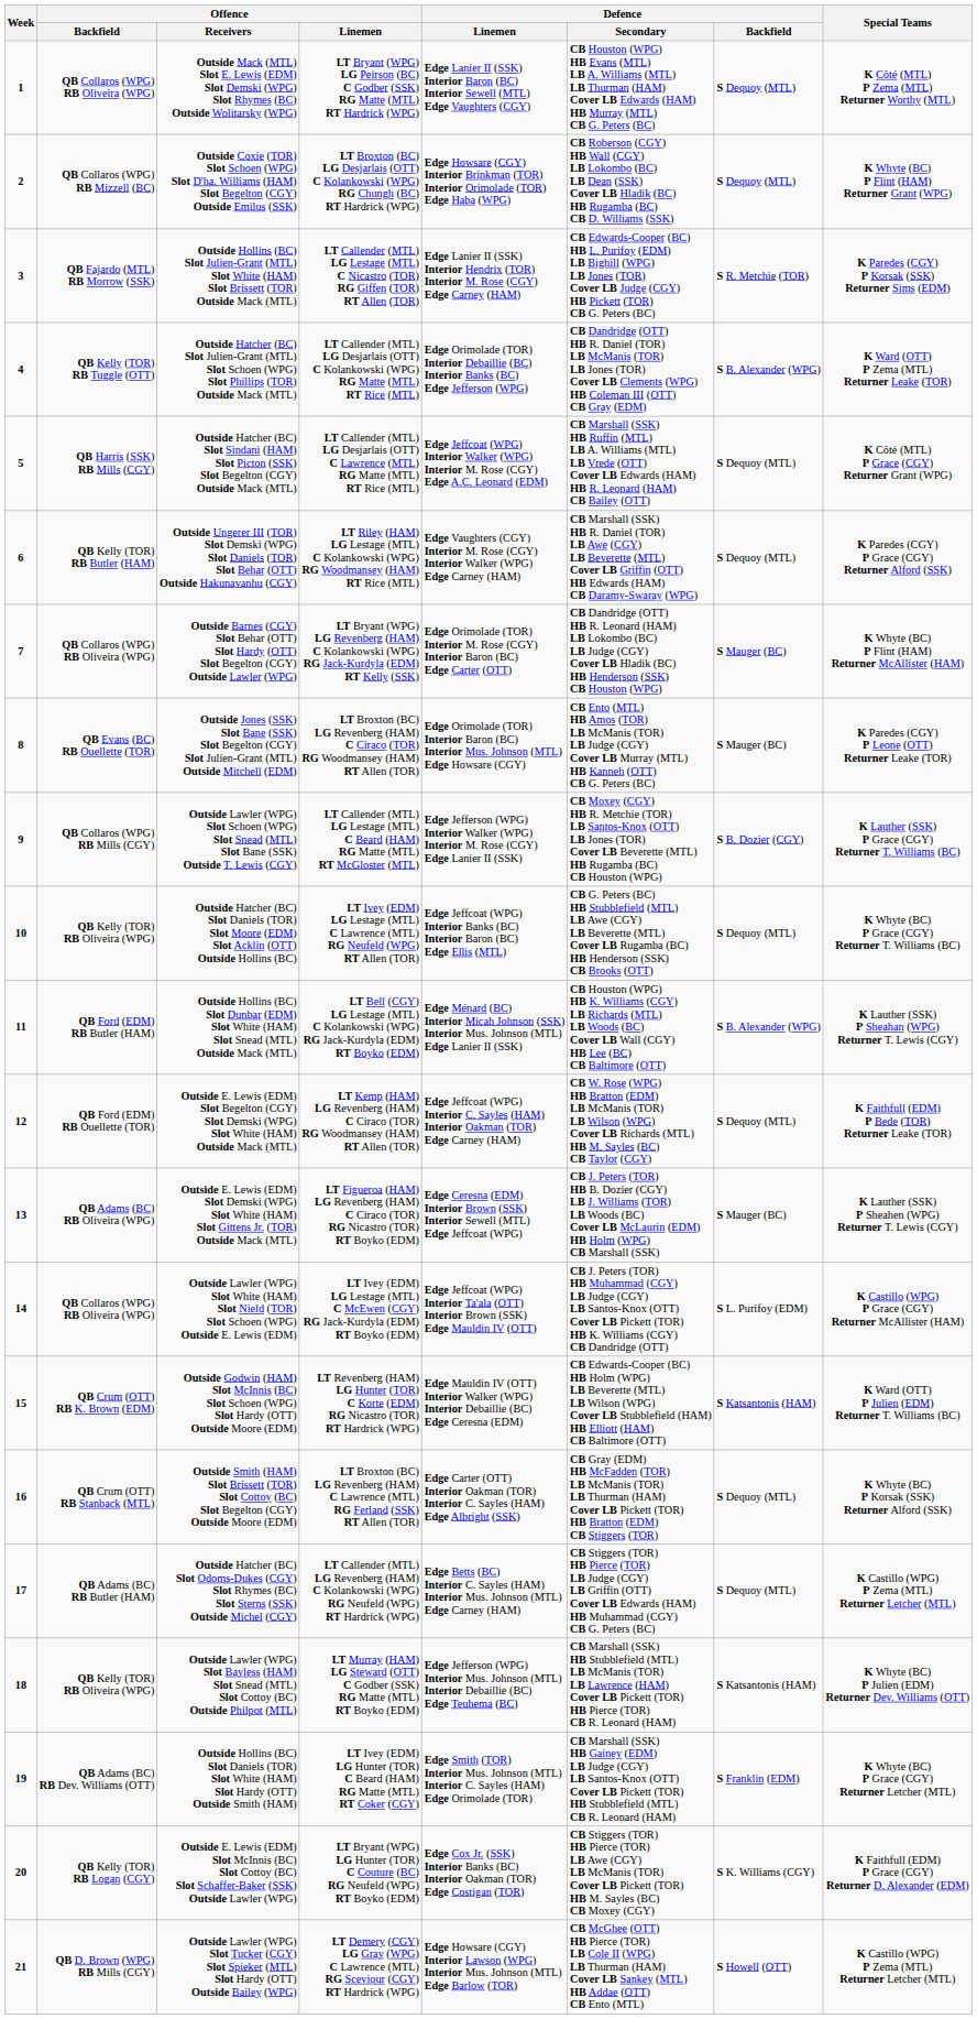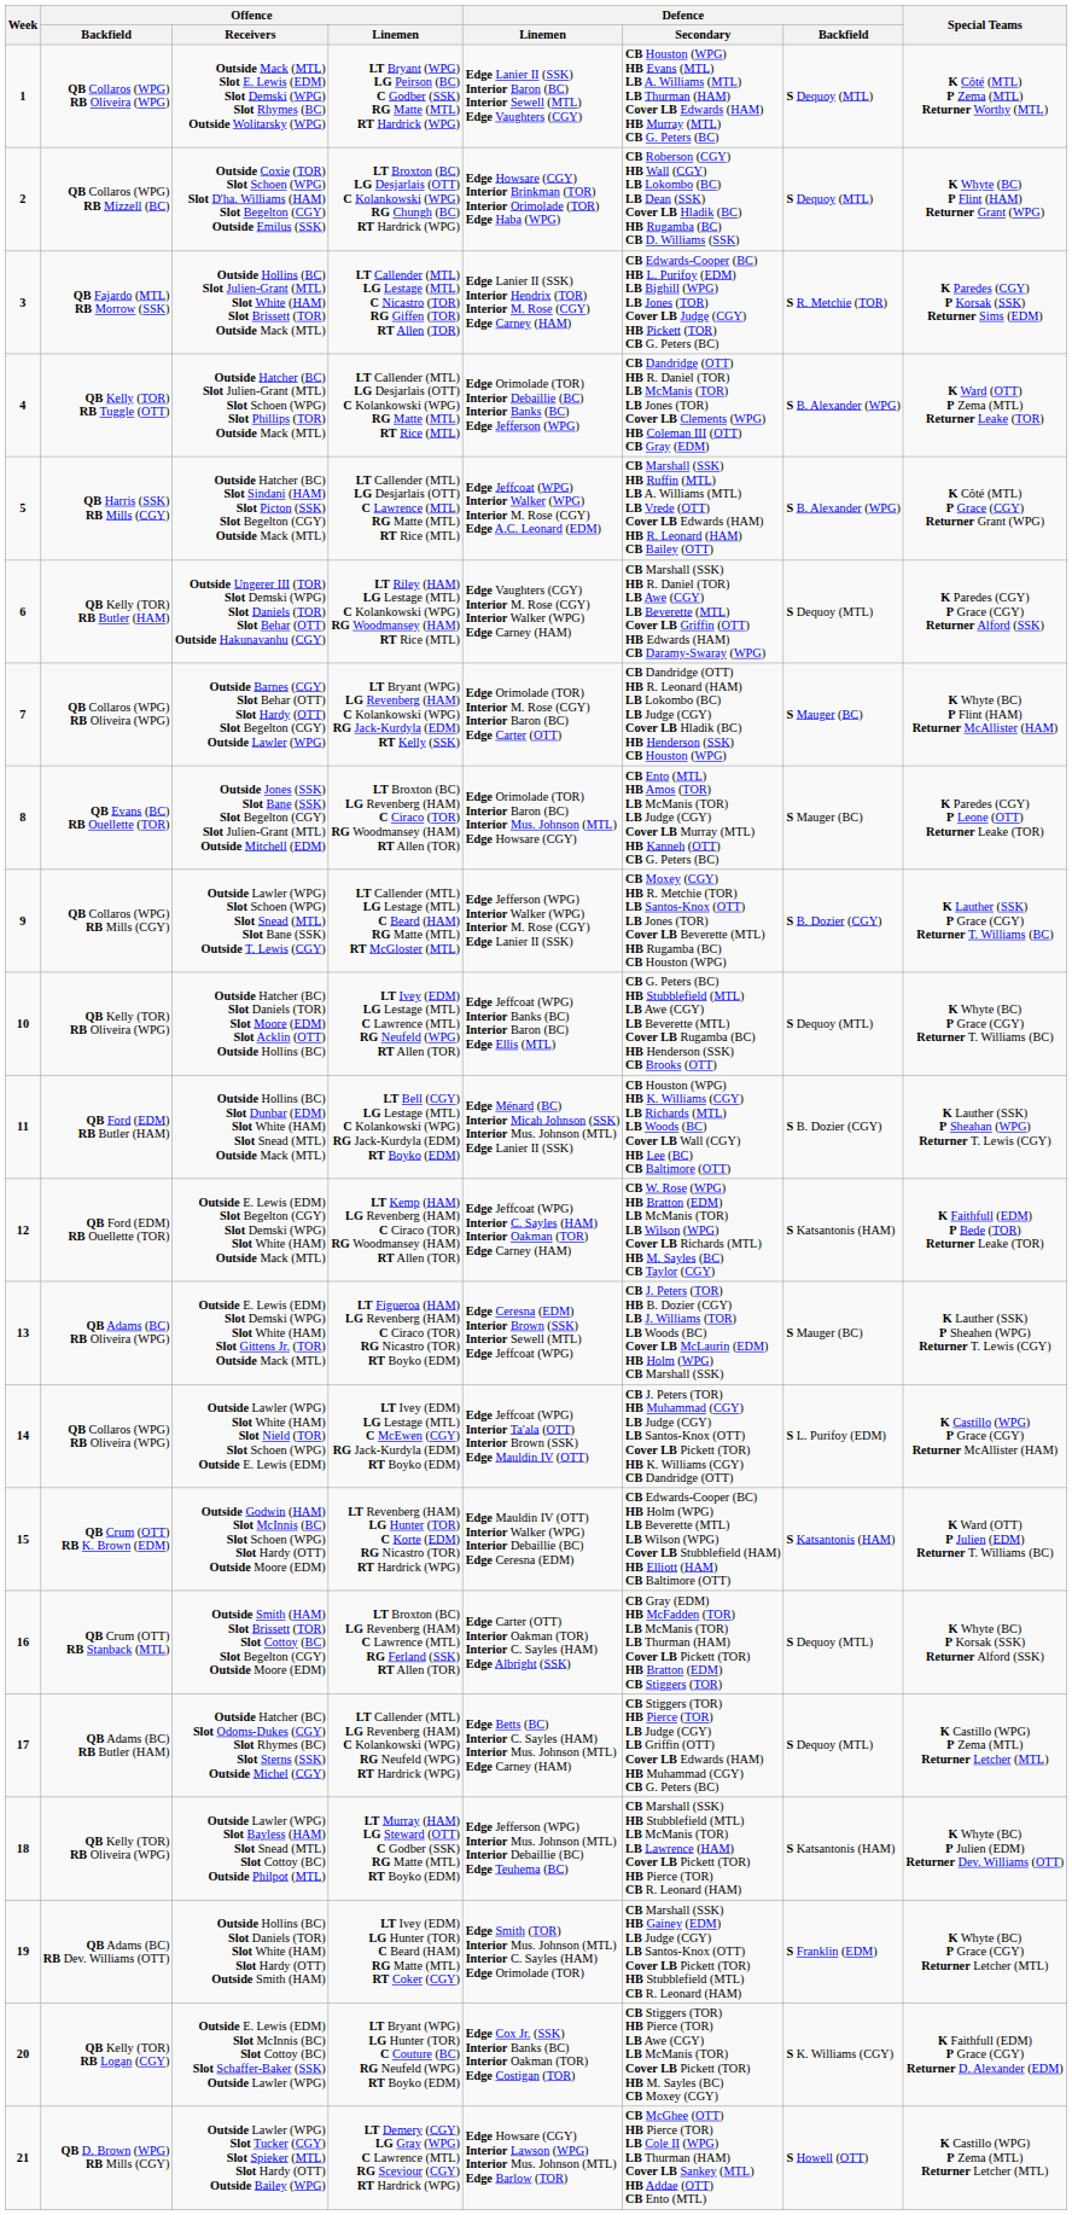row 7 | Defence / Backfield: S Dequoy (MTL) -> S B. Alexander (WPG)
row 13 | Defence / Backfield: S B. Alexander (WPG) -> S B. Dozier (CGY)
row 14 | Defence / Backfield: S Dequoy (MTL) -> S Katsantonis (HAM)
